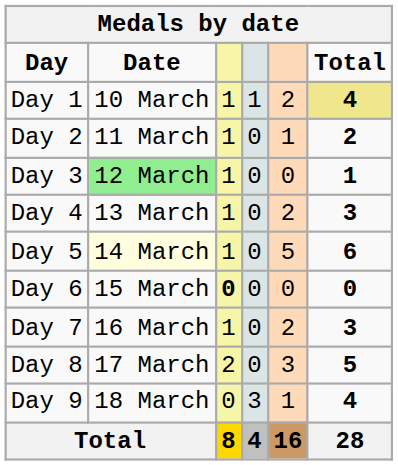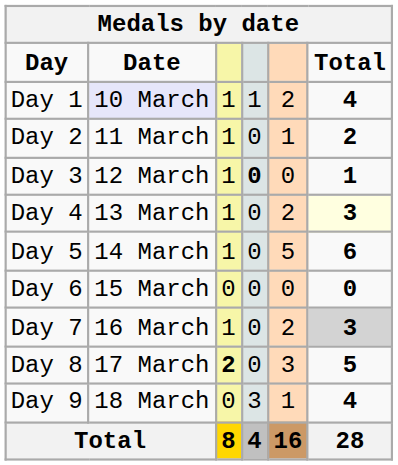Day 1 | Date: no background -> lavender background
Day 1 | Total: khaki background -> no background
Day 3 | Date: lightgreen background -> no background
Day 3 | column 4: normal -> bold
Day 4 | Total: no background -> lightyellow background
Day 5 | Date: lightyellow background -> no background
Day 6 | column 3: bold -> normal
Day 7 | Total: no background -> lightgrey background
Day 8 | column 3: normal -> bold
